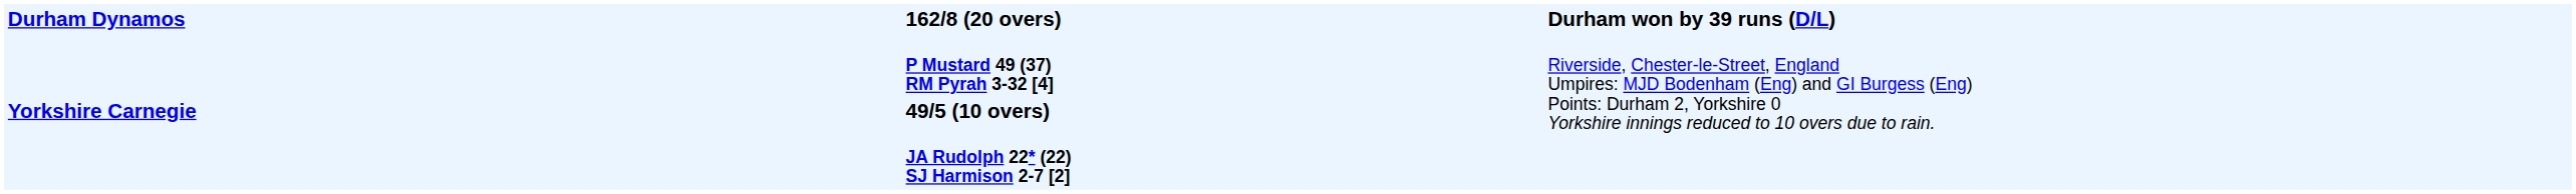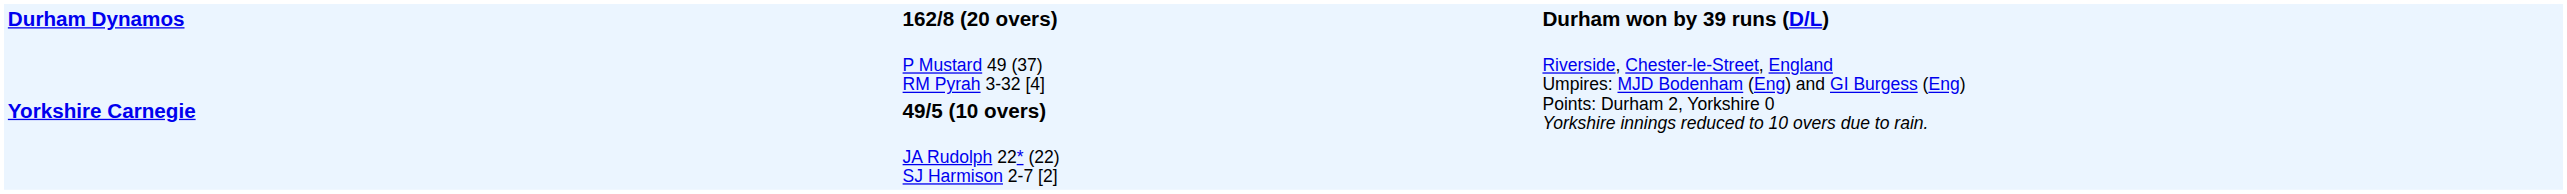P Mustard 49 (37) RM Pyrah 3-32 [4] | 162/8 (20 overs): bold -> normal
JA Rudolph 22* (22) SJ Harmison 2-7 [2] | 162/8 (20 overs): bold -> normal
